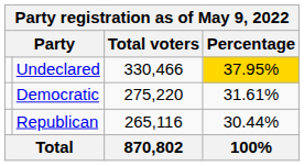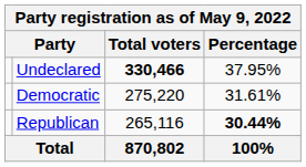Undeclared | Total voters: normal -> bold
Undeclared | Percentage: gold background -> no background
Republican | Percentage: normal -> bold
